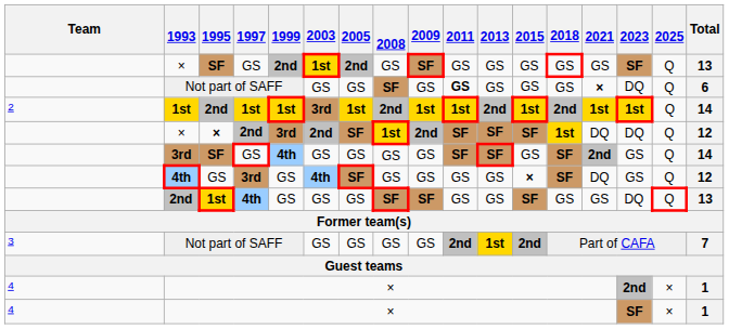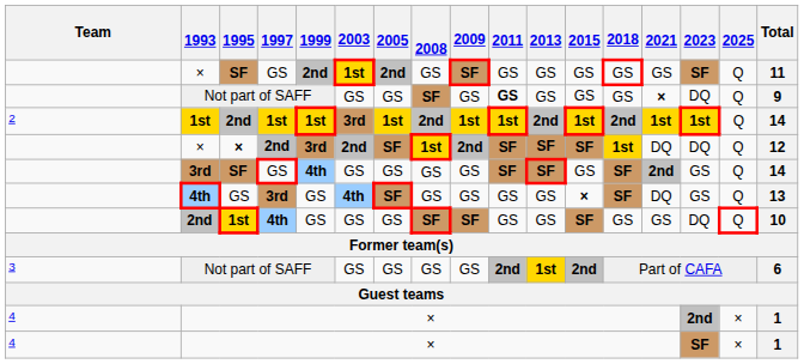row 2 | Total: 13 -> 11
row 3 | Total: 6 -> 9
row 7 | Total: 12 -> 13
row 8 | Total: 13 -> 10
row 10 | Total: 7 -> 6
